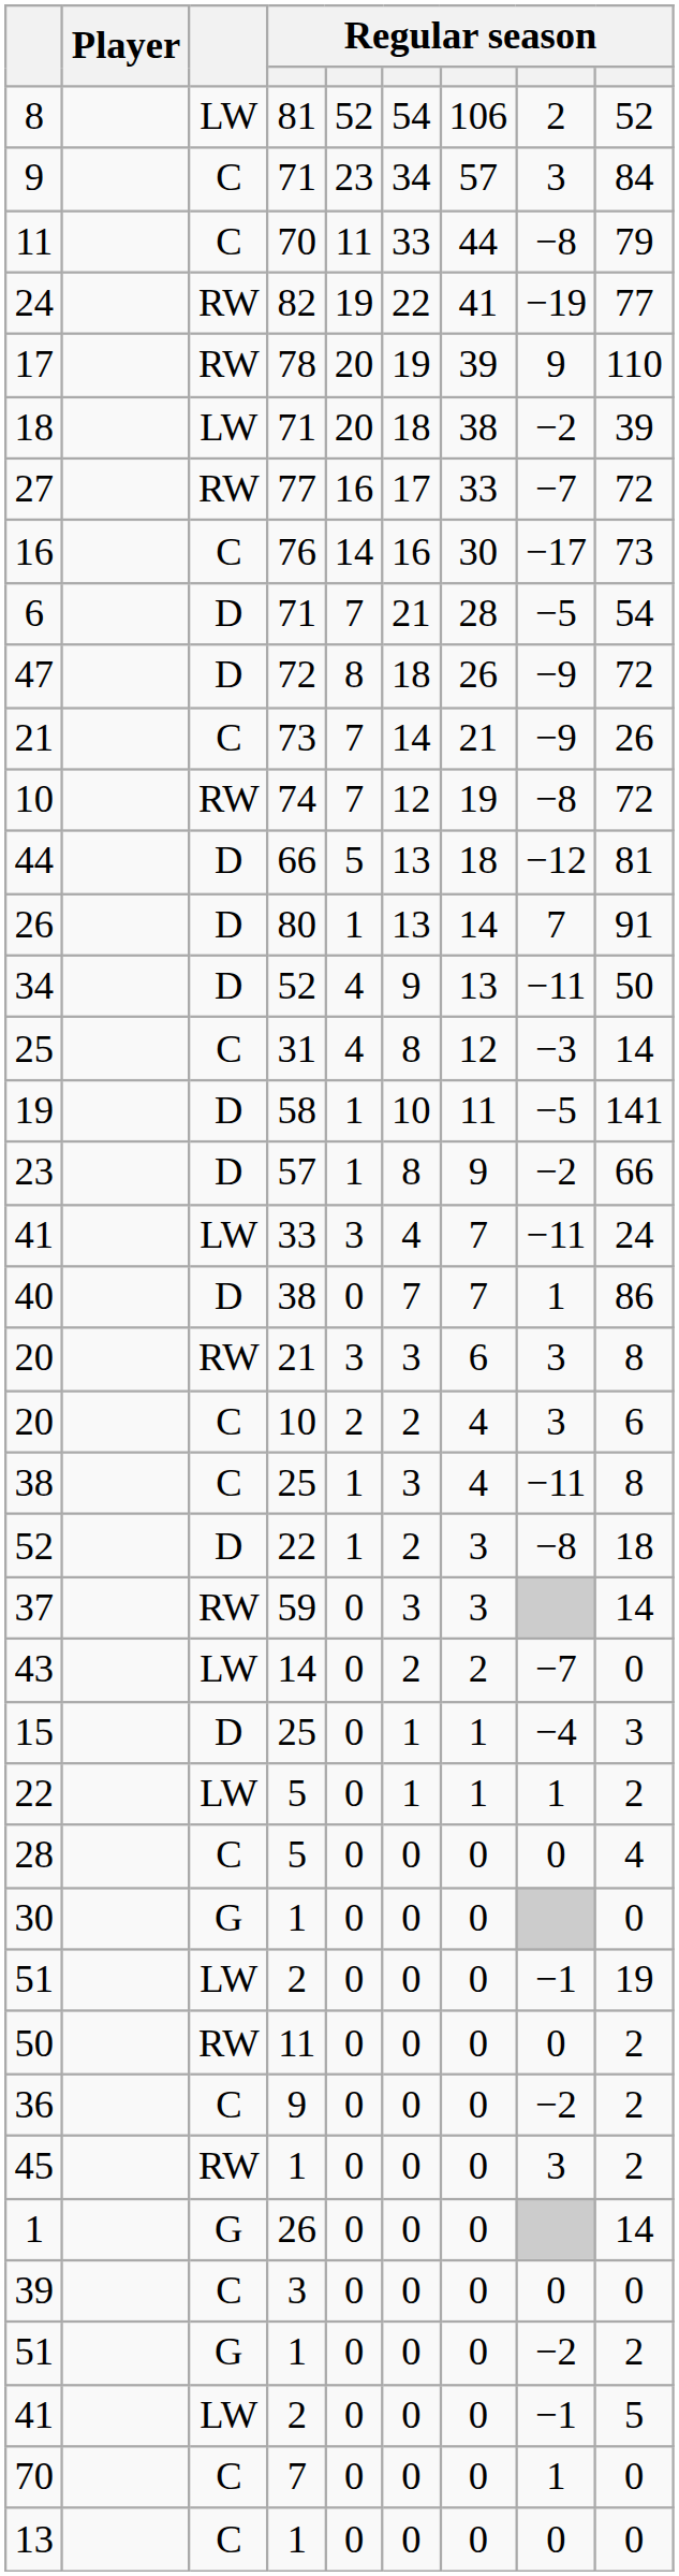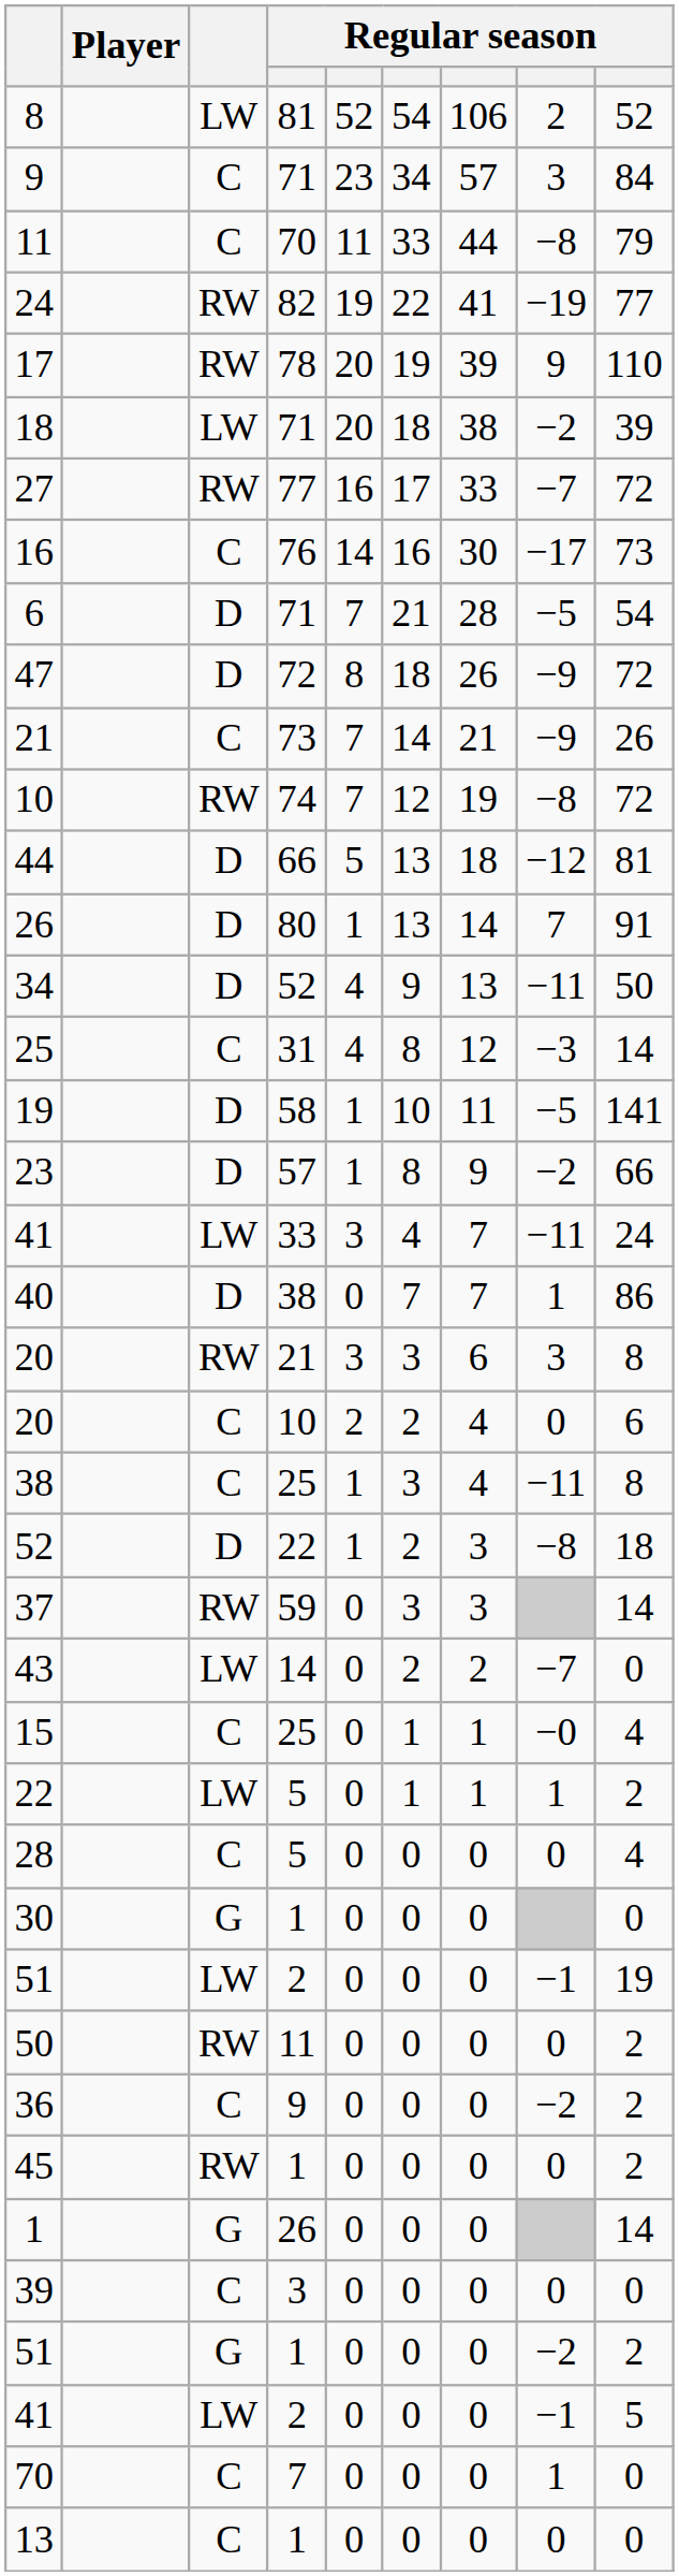20 / 10 | column 8: 3 -> 0
15 | column 3: D -> C
15 | column 8: −4 -> −0
15 | column 9: 3 -> 4
45 | column 8: 3 -> 0
